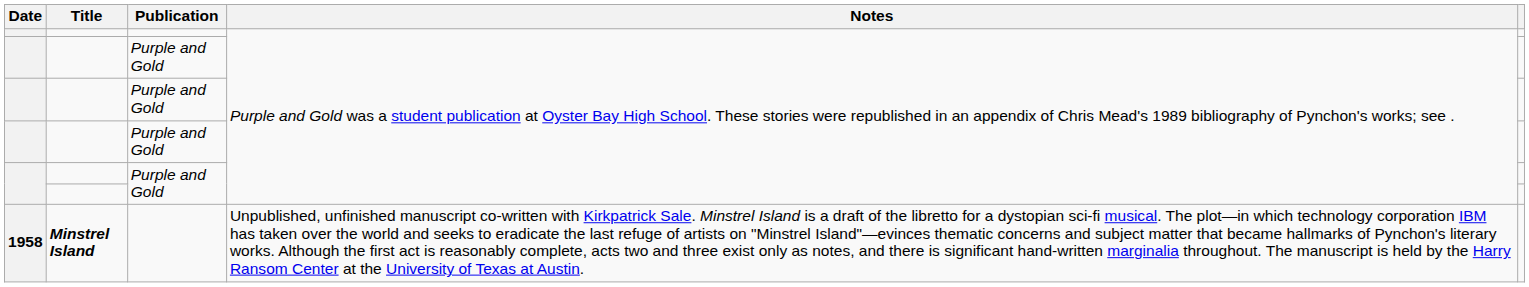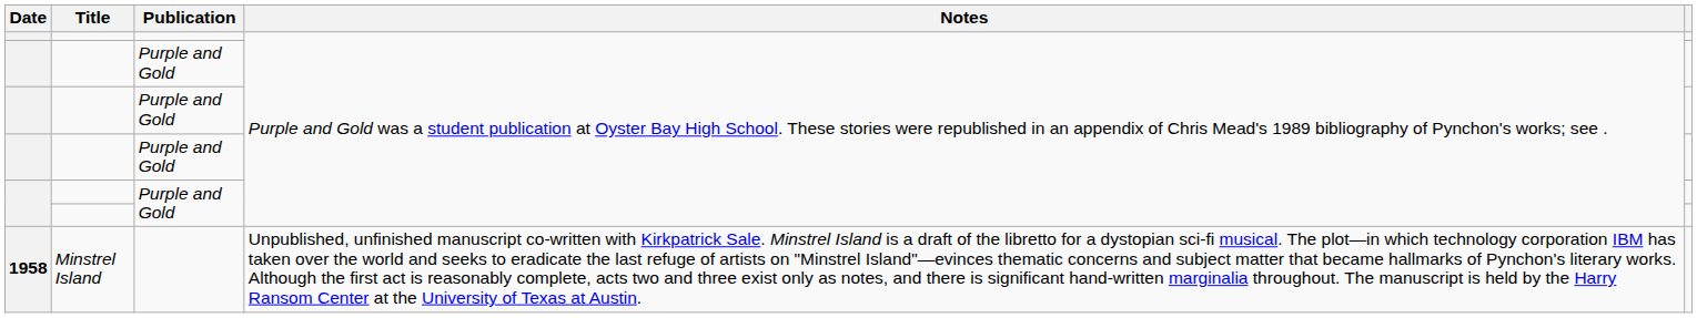1958 | Title: bold -> normal
